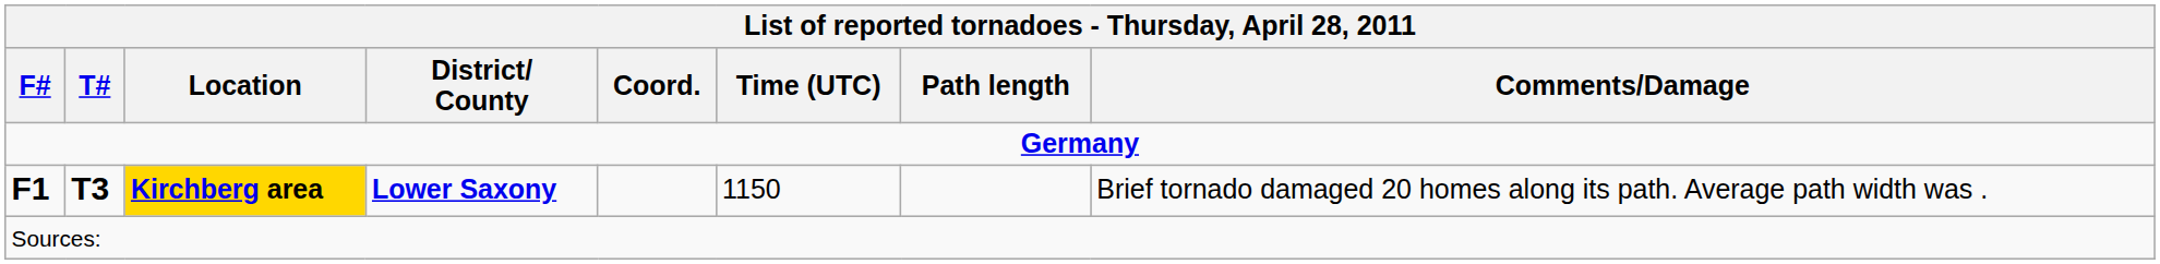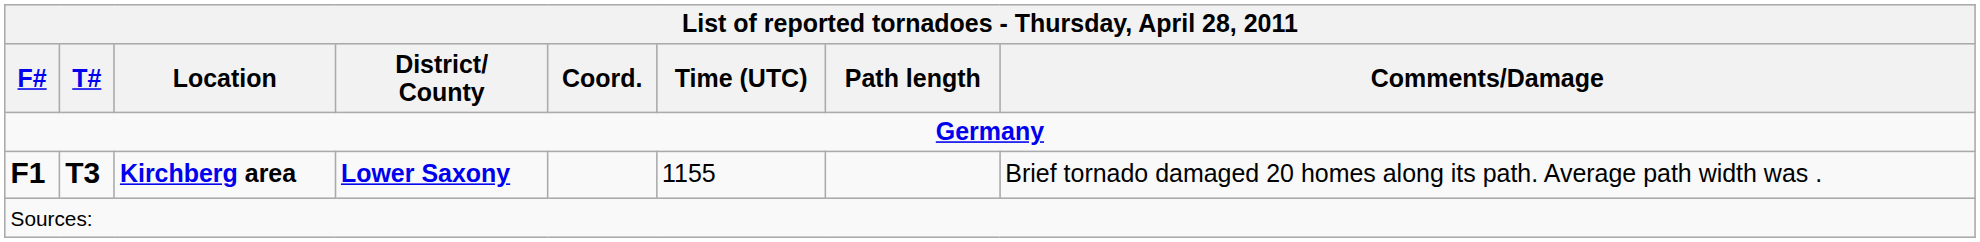F1 | Location: gold background -> no background
F1 | Time (UTC): 1150 -> 1155
